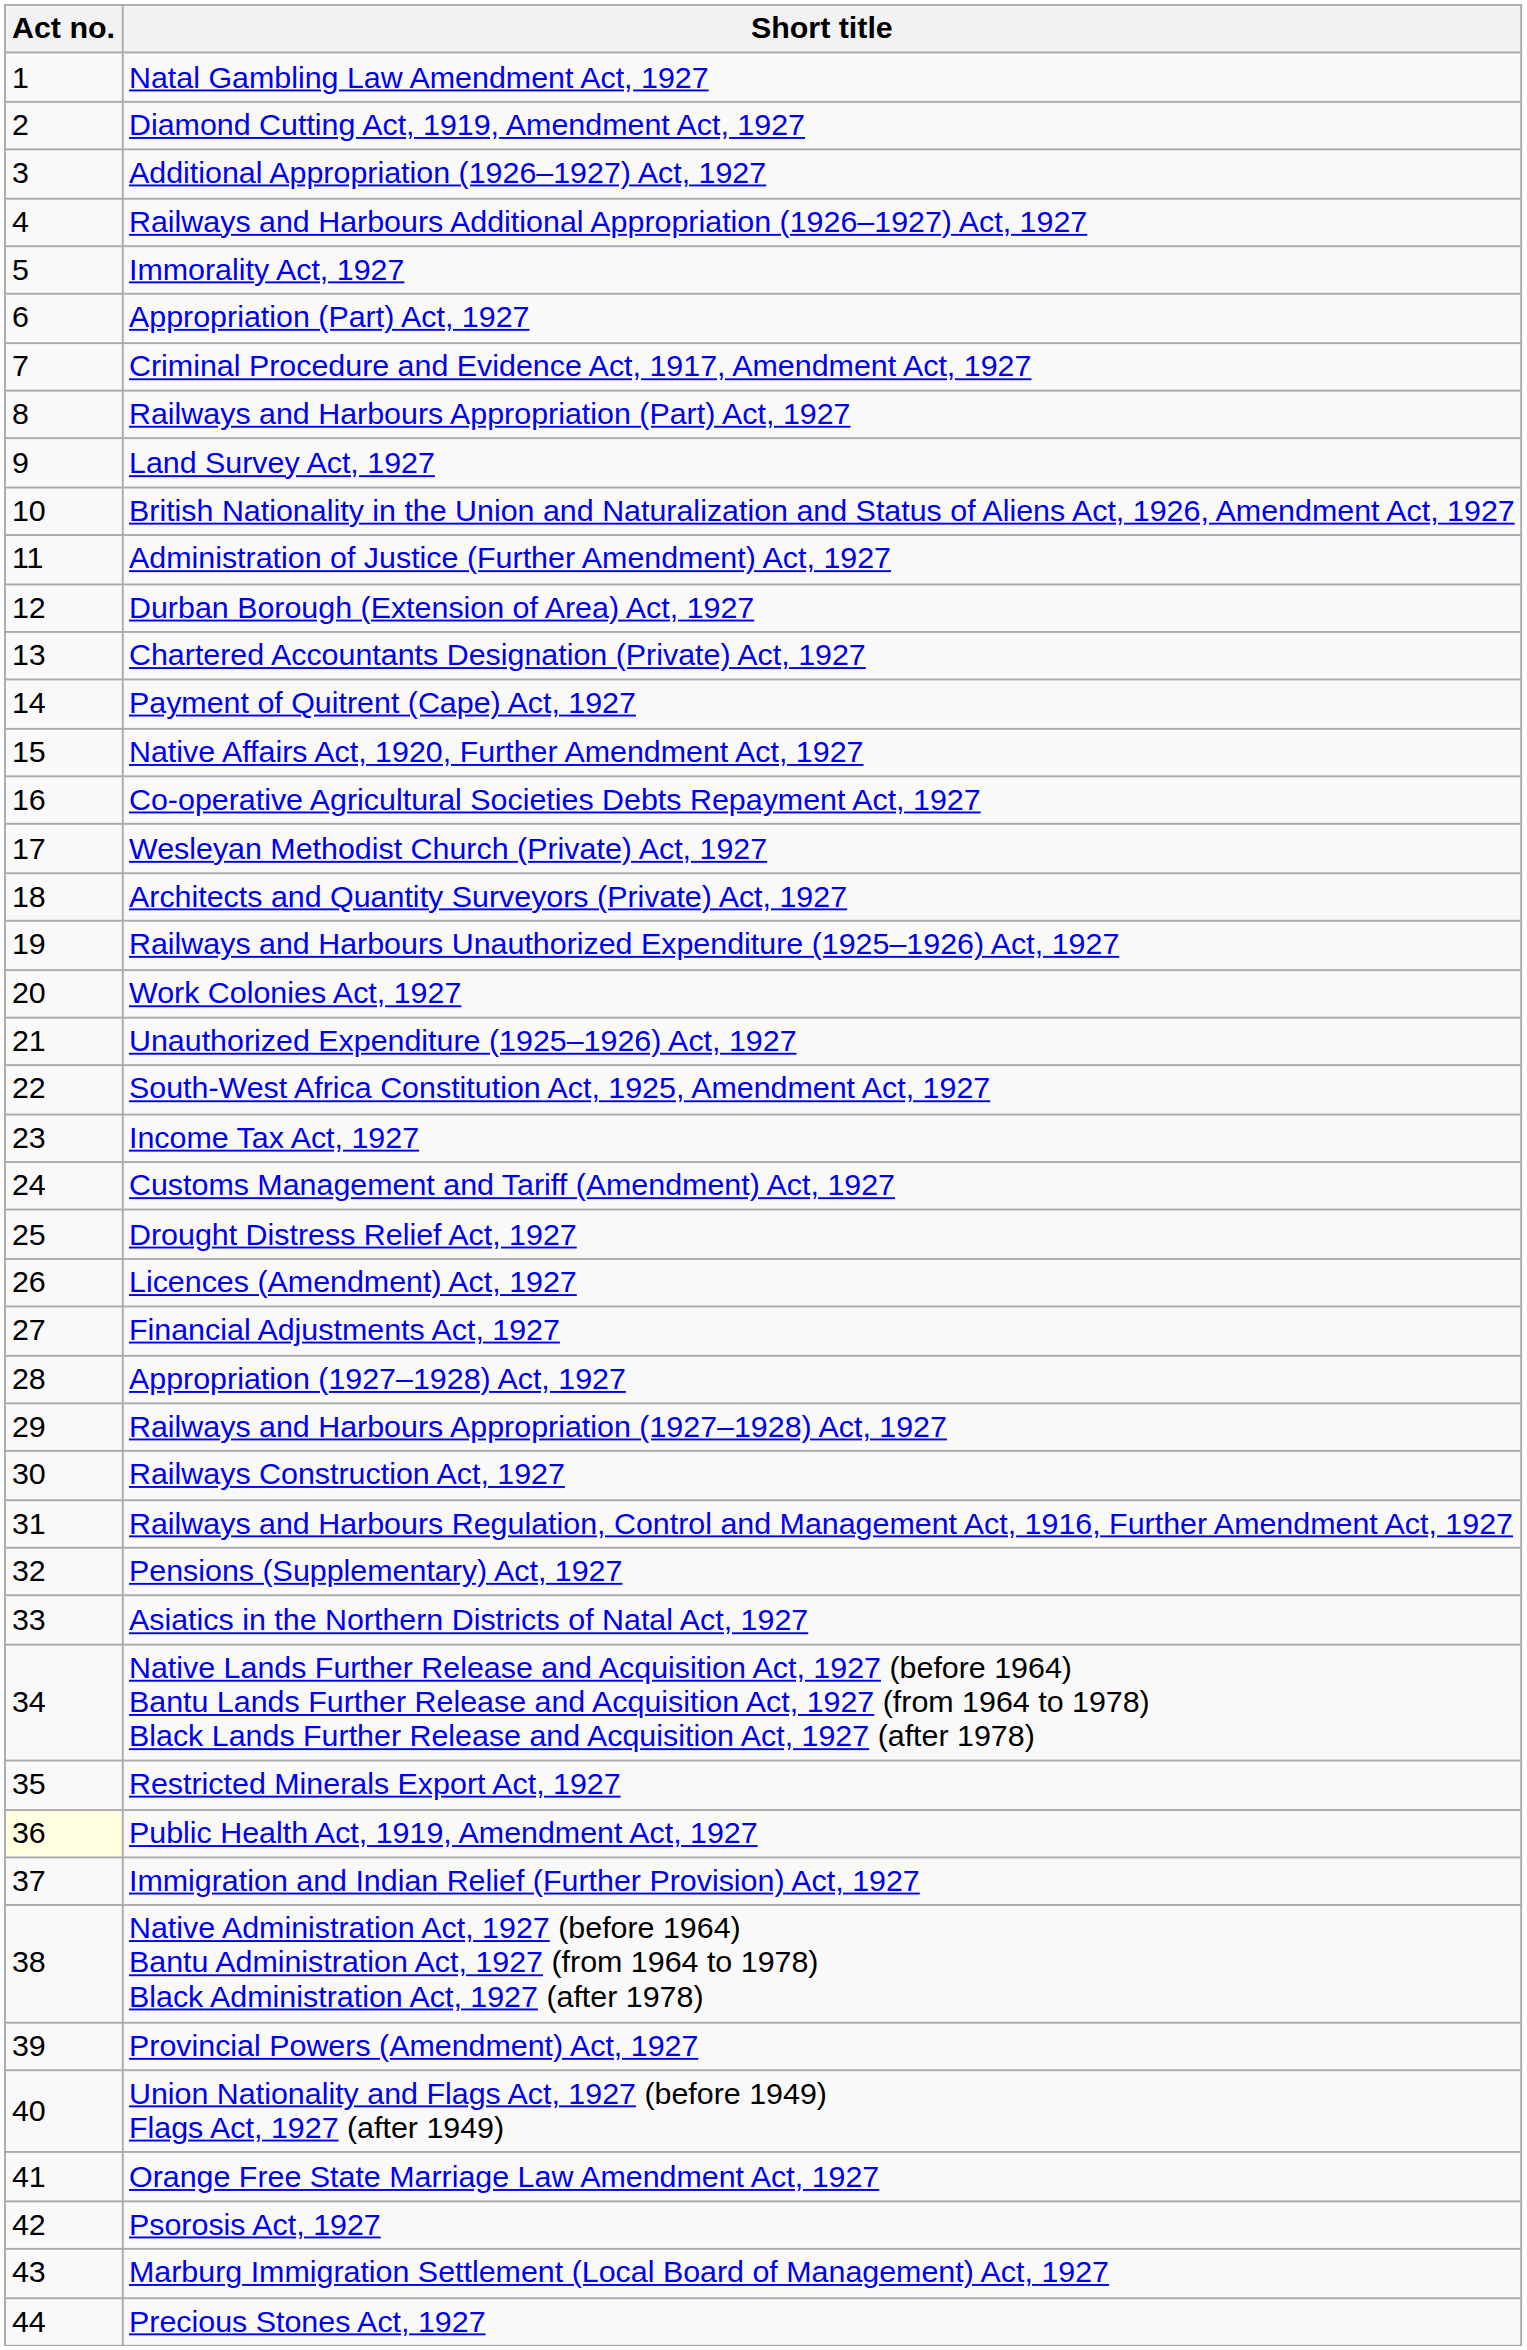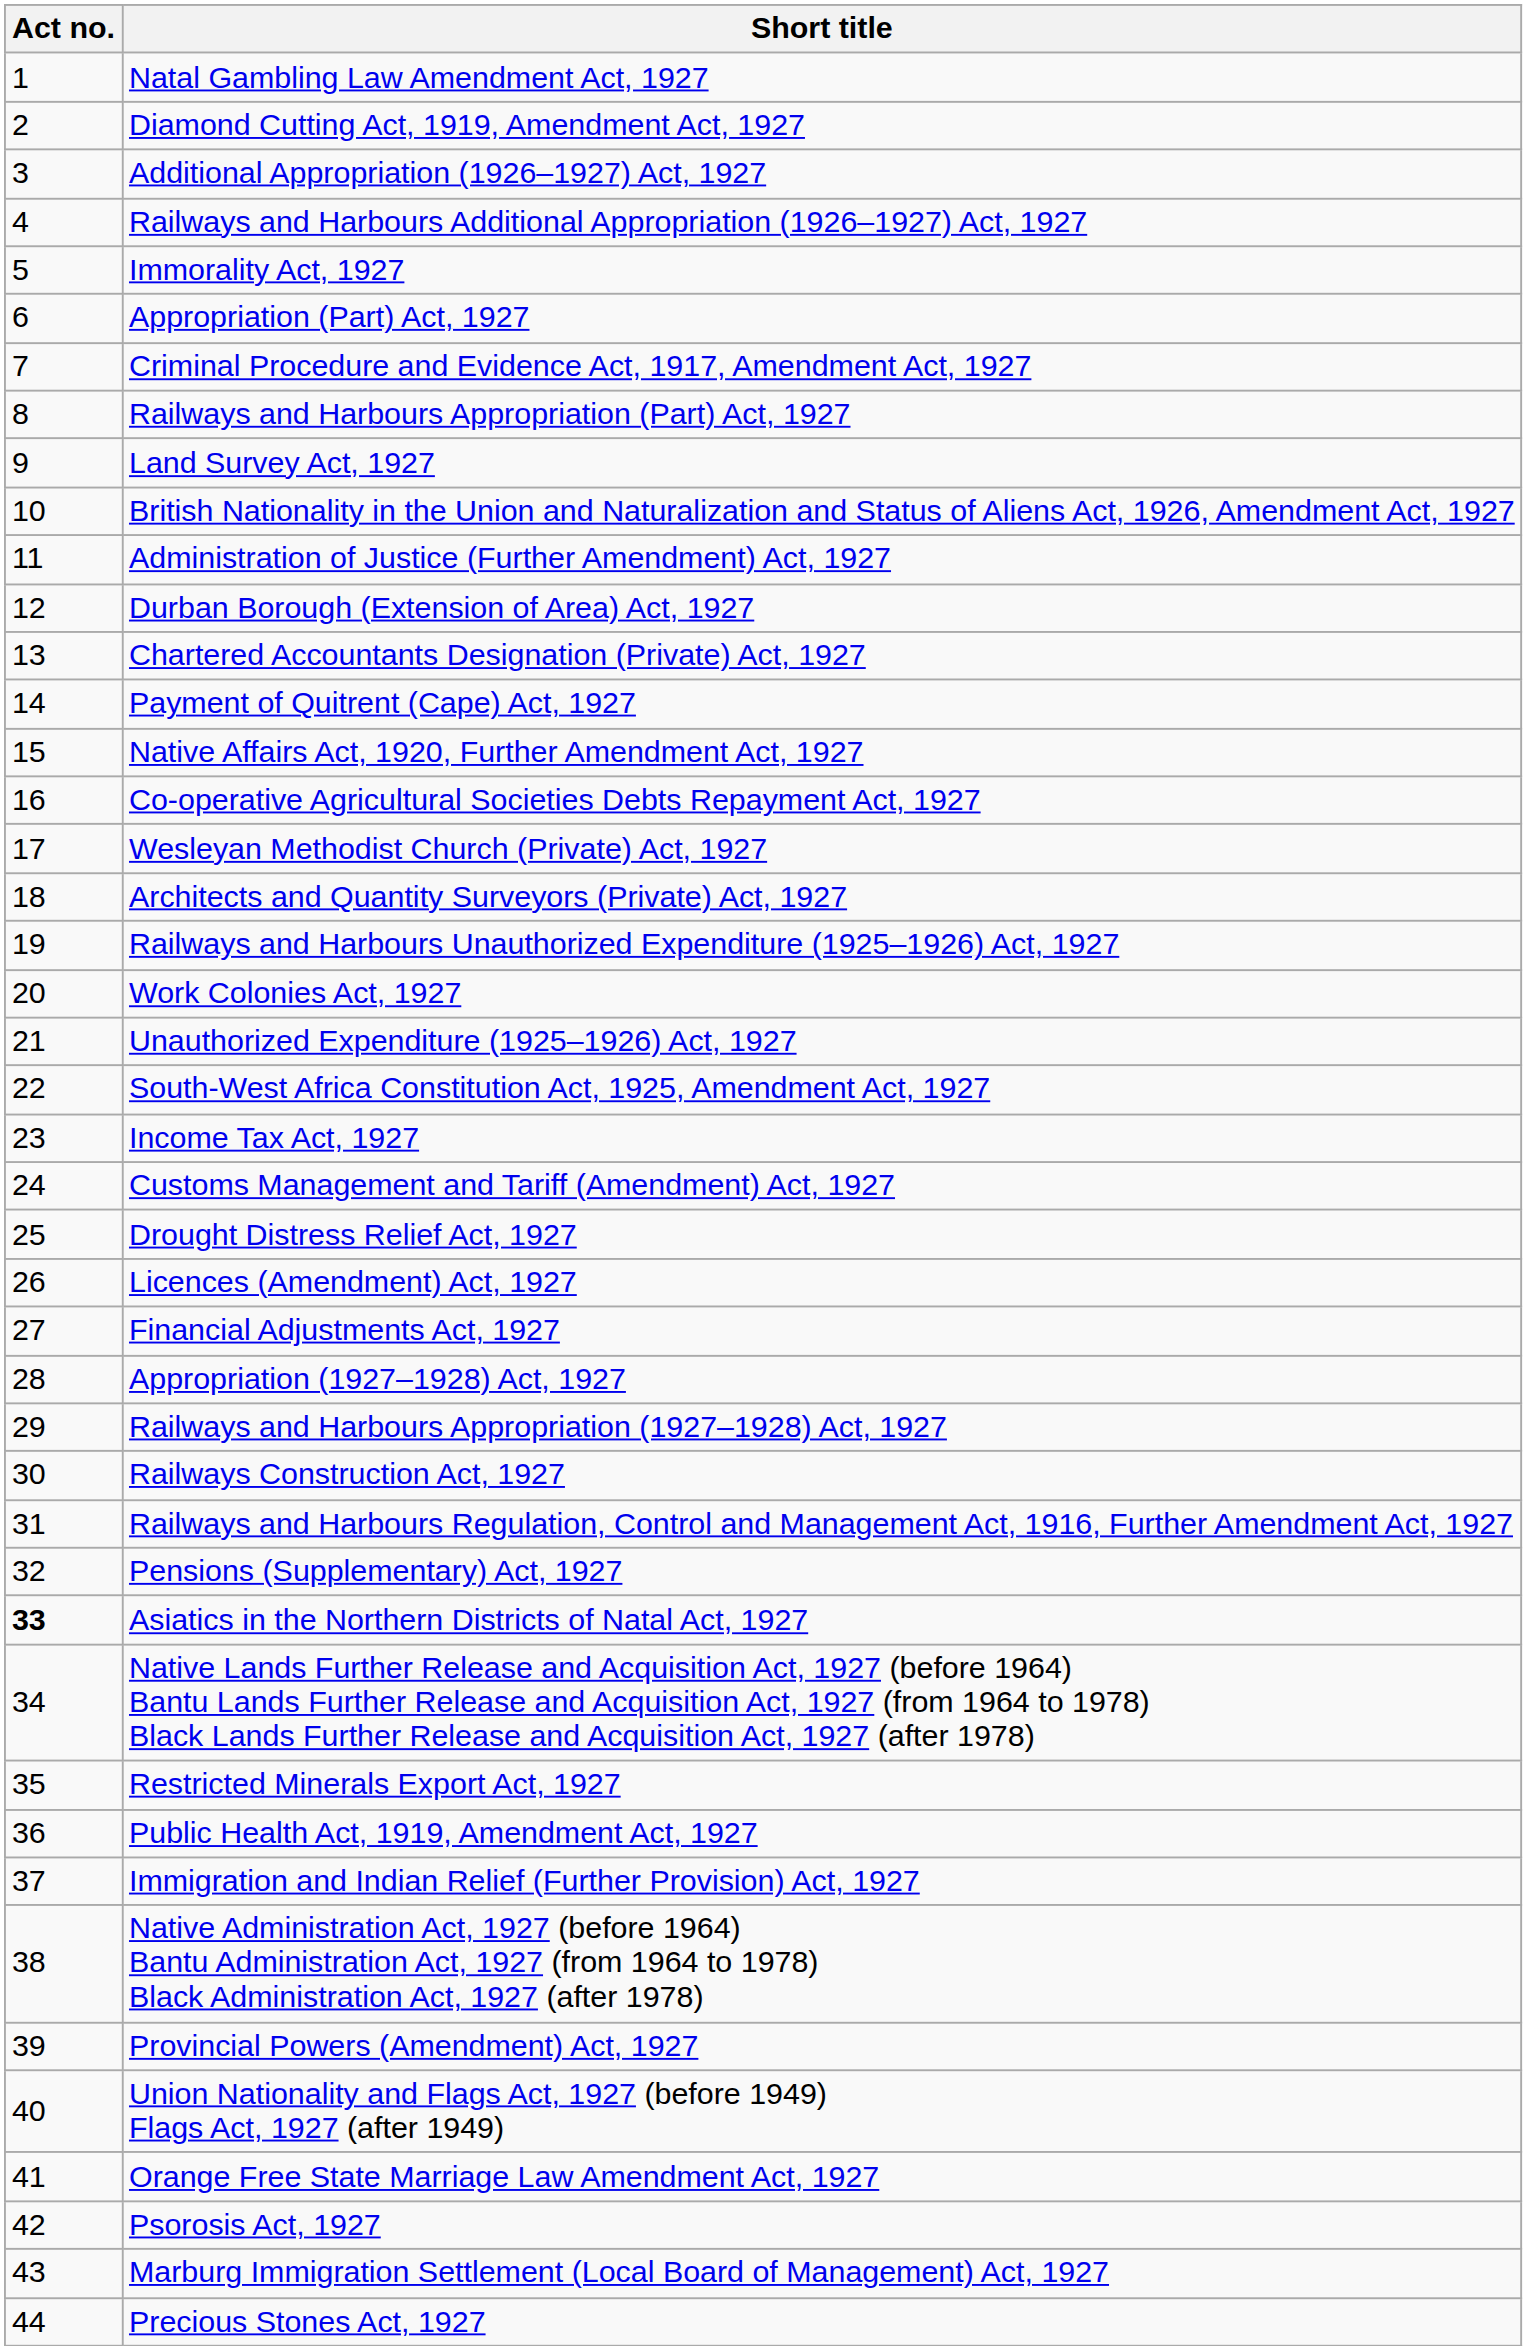Asiatics in the Northern Districts of Natal Act, 1927 | Act no.: normal -> bold
Public Health Act, 1919, Amendment Act, 1927 | Act no.: lightyellow background -> no background
